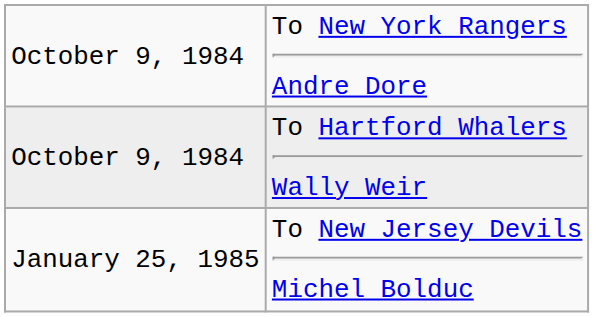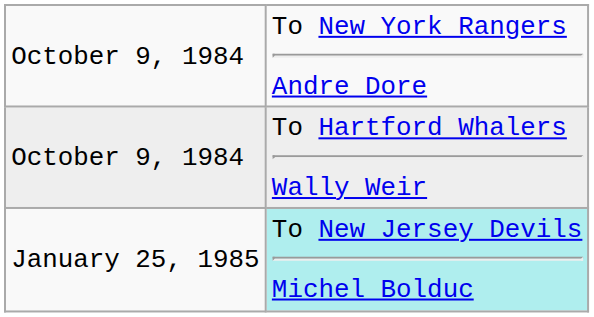row 3 | column 2: no background -> paleturquoise background
